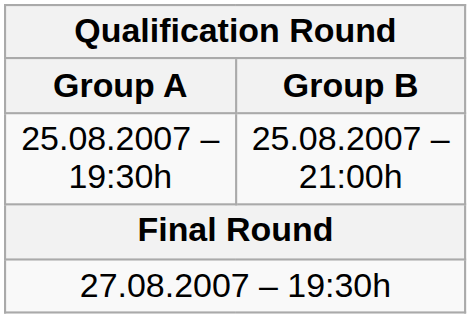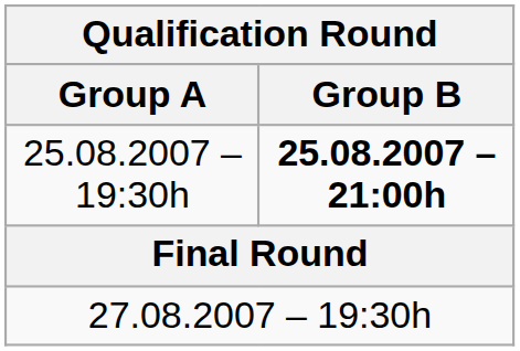25.08.2007 – 19:30h | Group B: normal -> bold
